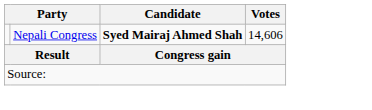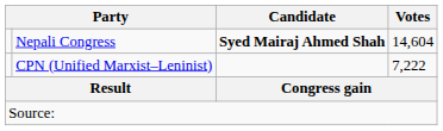Nepali Congress | Votes: 14,606 -> 14,604
+ row: CPN (Unified Marxist–Leninist) | 7,222
